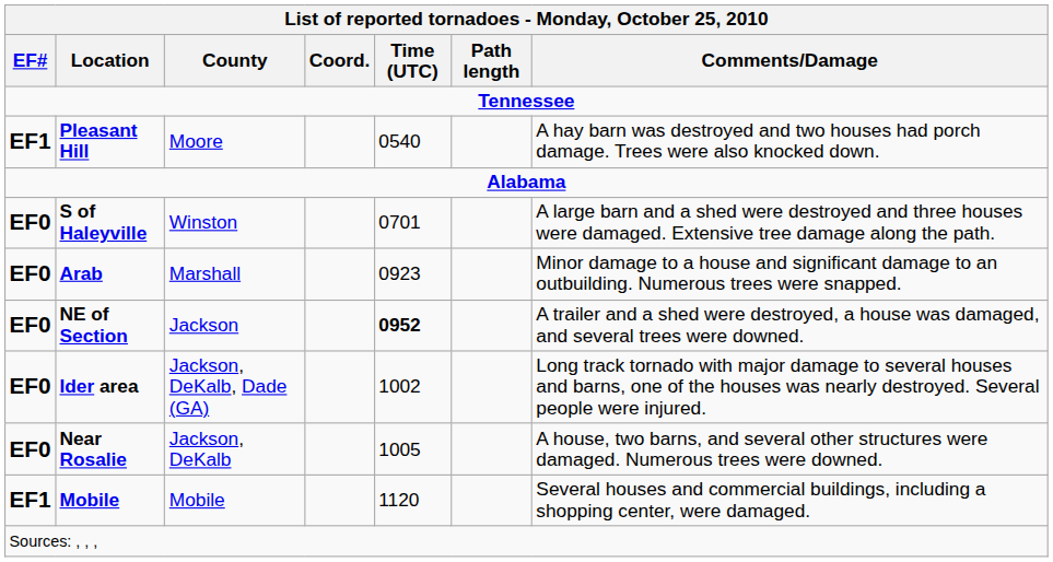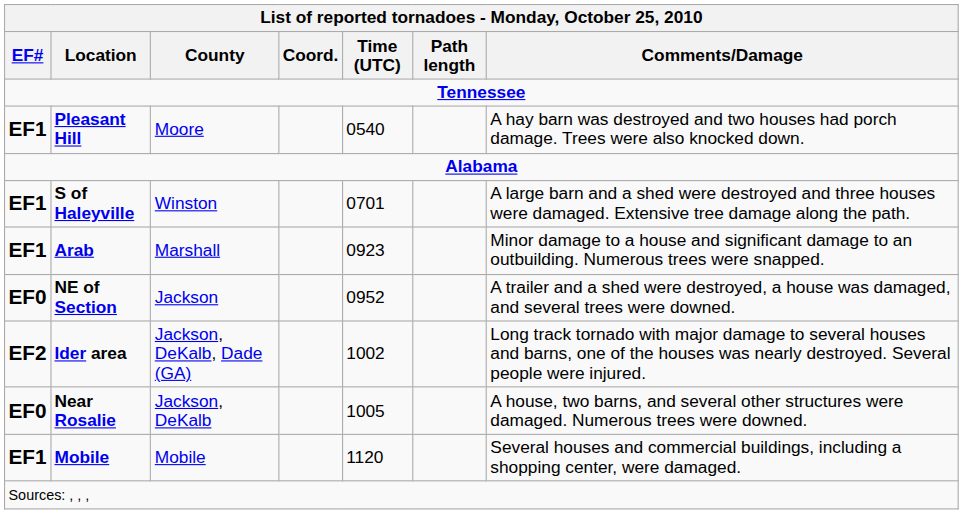S of Haleyville | EF#: EF0 -> EF1
Arab | EF#: EF0 -> EF1
NE of Section | Time (UTC): bold -> normal
Ider area | EF#: EF0 -> EF2
